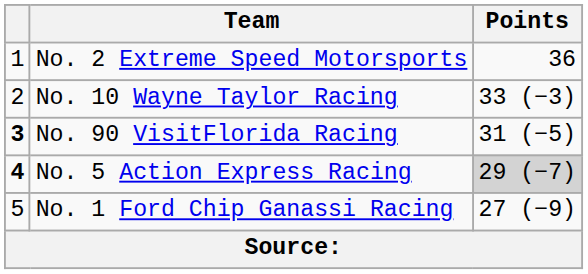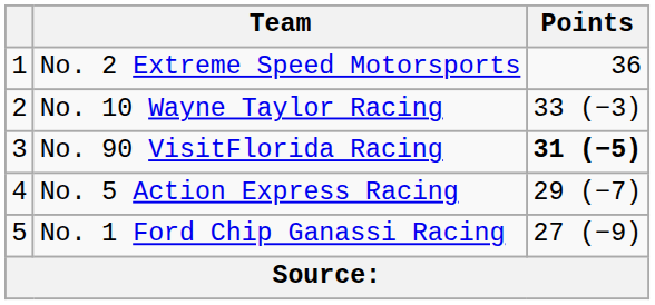No. 90 VisitFlorida Racing | column 1: bold -> normal
No. 90 VisitFlorida Racing | Points: normal -> bold
No. 5 Action Express Racing | column 1: bold -> normal
No. 5 Action Express Racing | Points: lightgrey background -> no background
